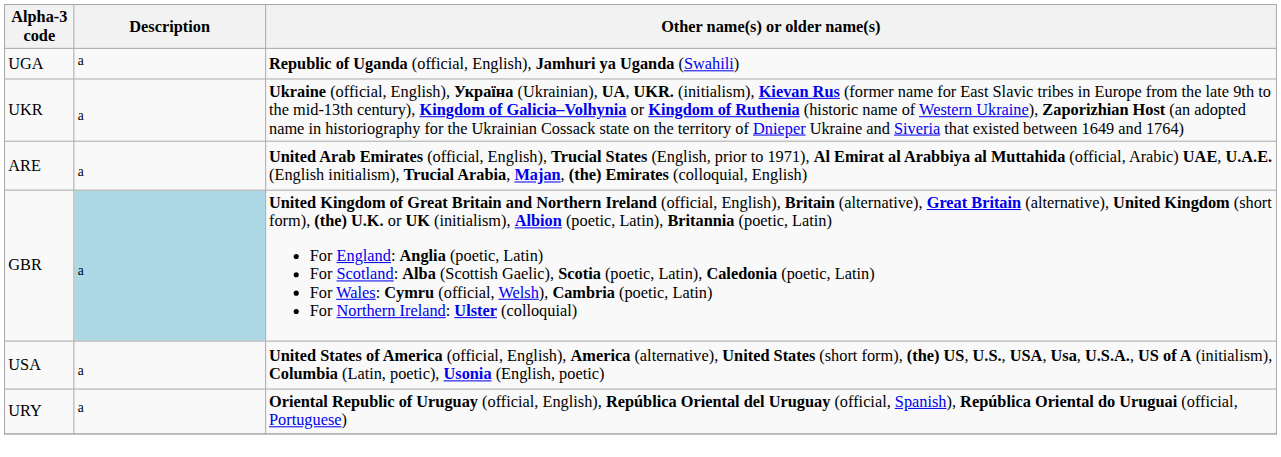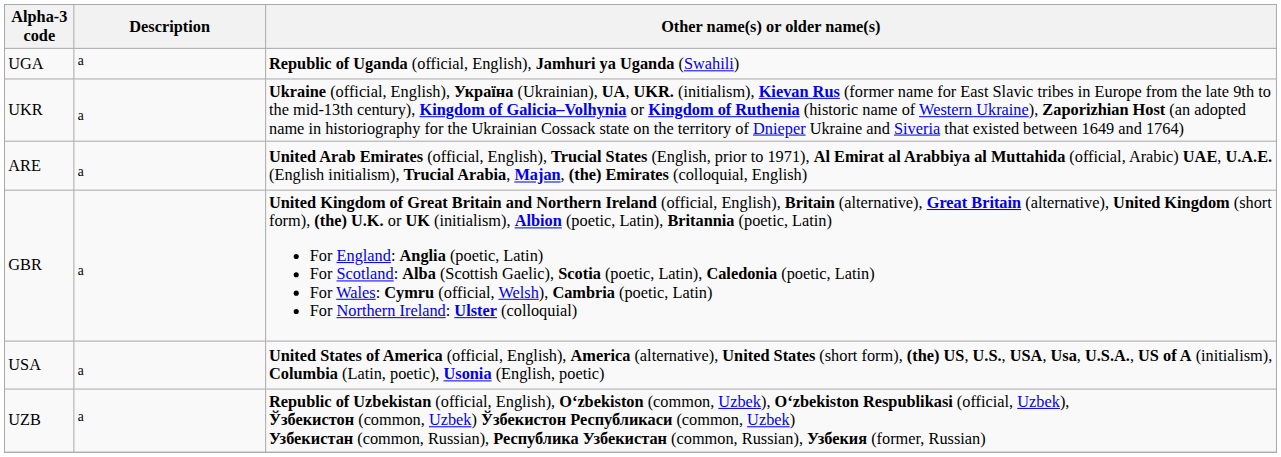GBR | Description: lightblue background -> no background
- row: URY | a | Oriental Republic of Uruguay (official, English), República Oriental del Uruguay (official, Spanish), República Oriental do Uruguai (official, Portuguese)
+ row: UZB | a | Republic of Uzbekistan (official, English), Oʻzbekiston (common, Uzbek), Oʻzbekiston Respublikasi (official, Uzbek), Ўзбекистон (common, Uzbek) Ўзбекистон Республикаси (common, Uzbek) Узбекистан (common, Russian), Республика Узбекистан (common, Russian), Узбекия (former, Russian)
